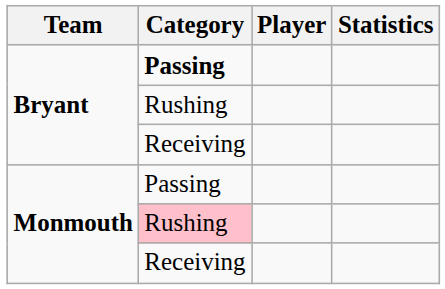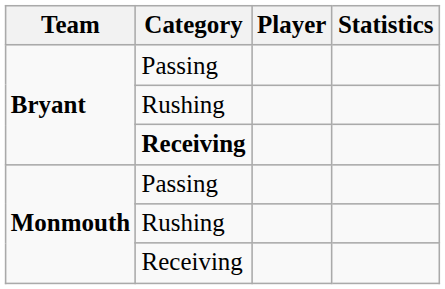Bryant / Passing | Category: bold -> normal
Bryant / Receiving | Category: normal -> bold
Monmouth / Rushing | Category: pink background -> no background
